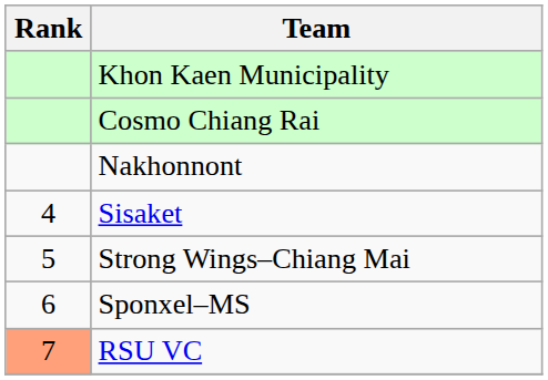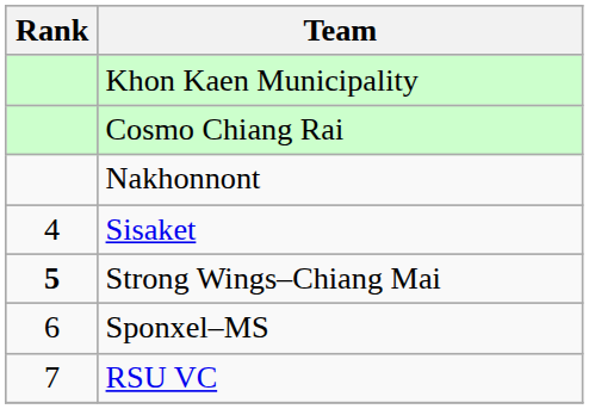Strong Wings–Chiang Mai | Rank: normal -> bold
RSU VC | Rank: lightsalmon background -> no background
